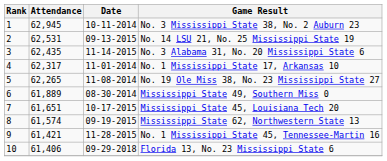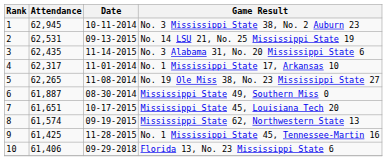Mississippi State 49, Southern Miss 0 | Attendance: 61,889 -> 61,887
No. 1 Mississippi State 45, Tennessee-Martin 16 | Attendance: 61,421 -> 61,425
